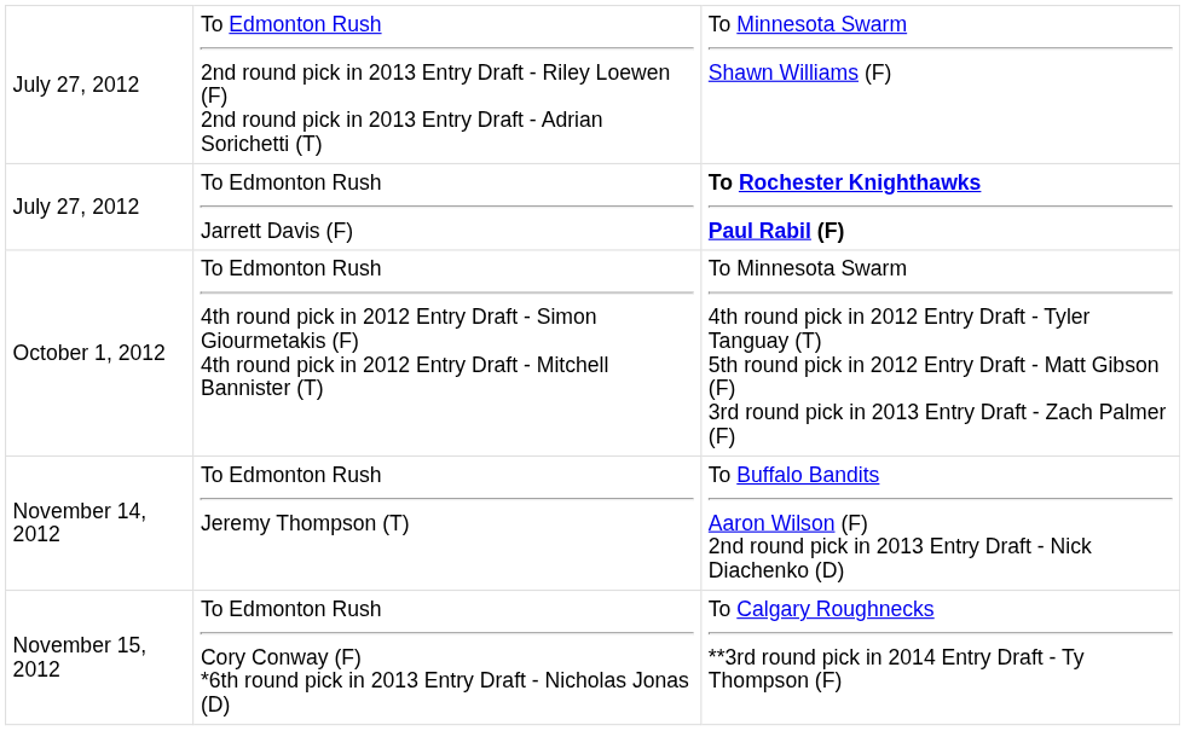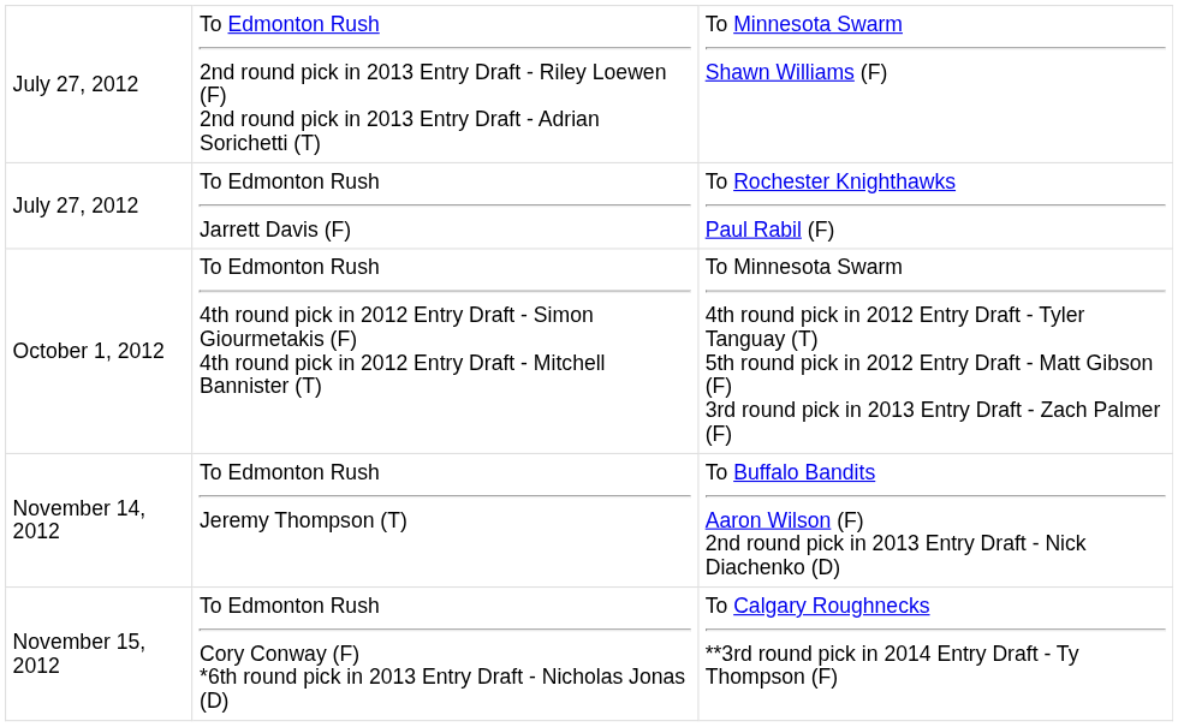July 27, 2012 / To Edmonton Rush Jarrett Davis (F) | column 3: bold -> normal
